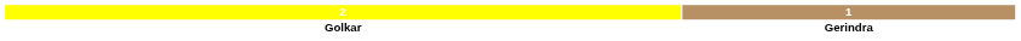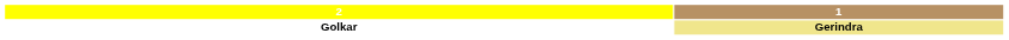Golkar | 1: no background -> khaki background
